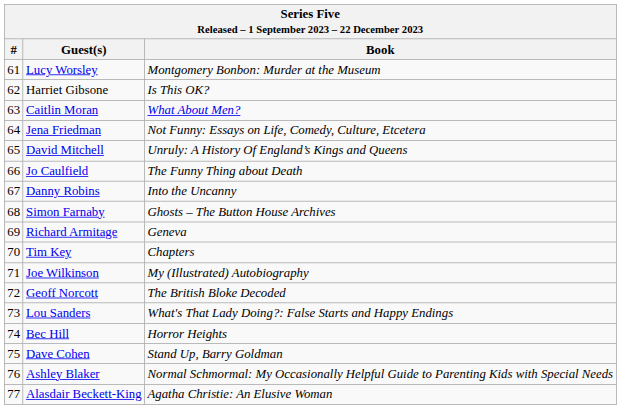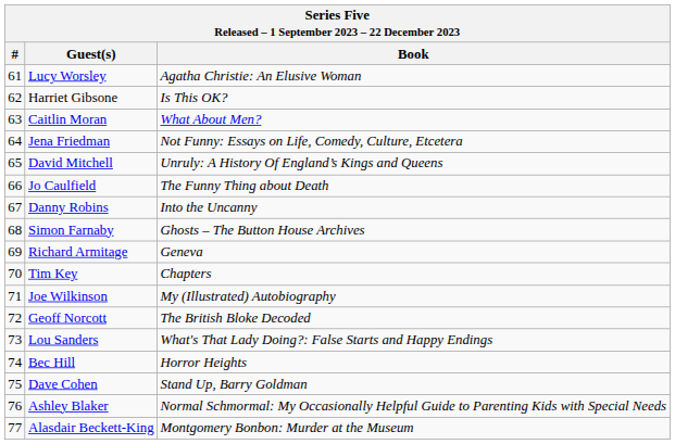Lucy Worsley | Book: Montgomery Bonbon: Murder at the Museum -> Agatha Christie: An Elusive Woman
Alasdair Beckett-King | Book: Agatha Christie: An Elusive Woman -> Montgomery Bonbon: Murder at the Museum
